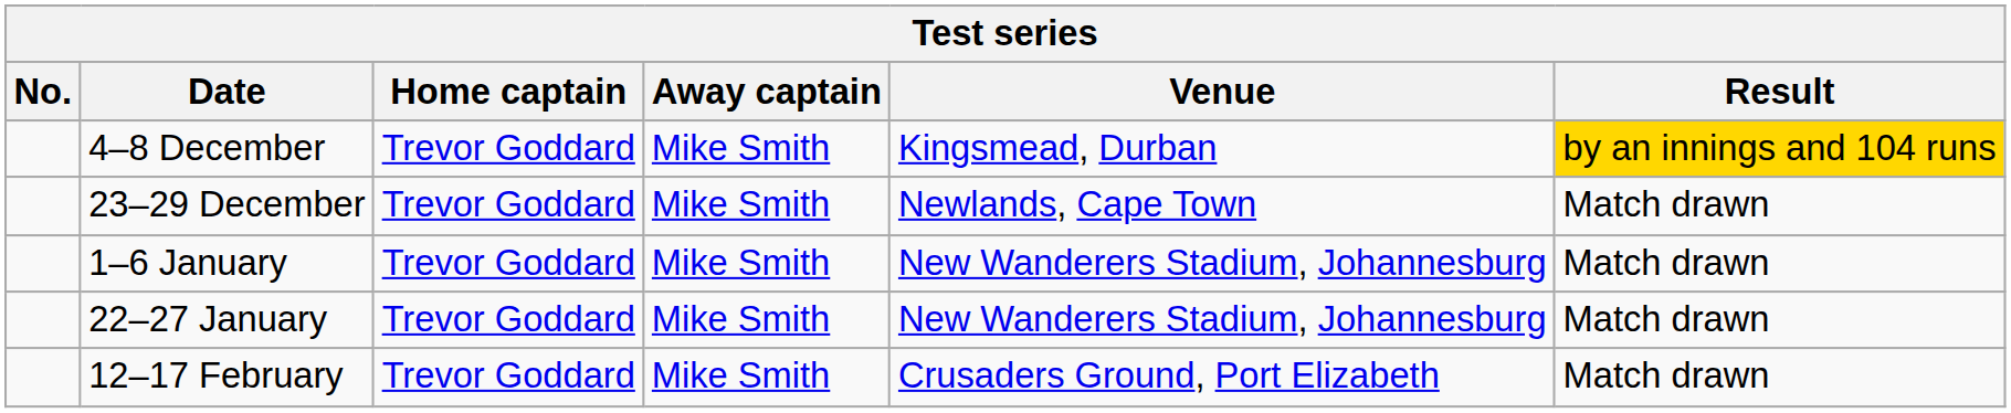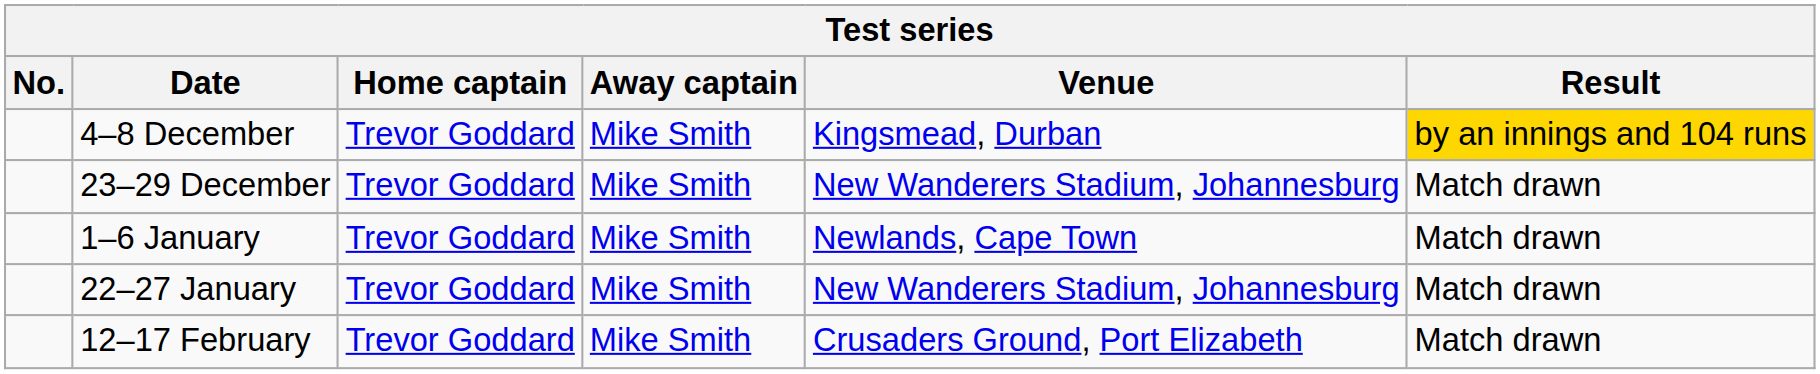23–29 December | Venue: Newlands, Cape Town -> New Wanderers Stadium, Johannesburg
1–6 January | Venue: New Wanderers Stadium, Johannesburg -> Newlands, Cape Town
